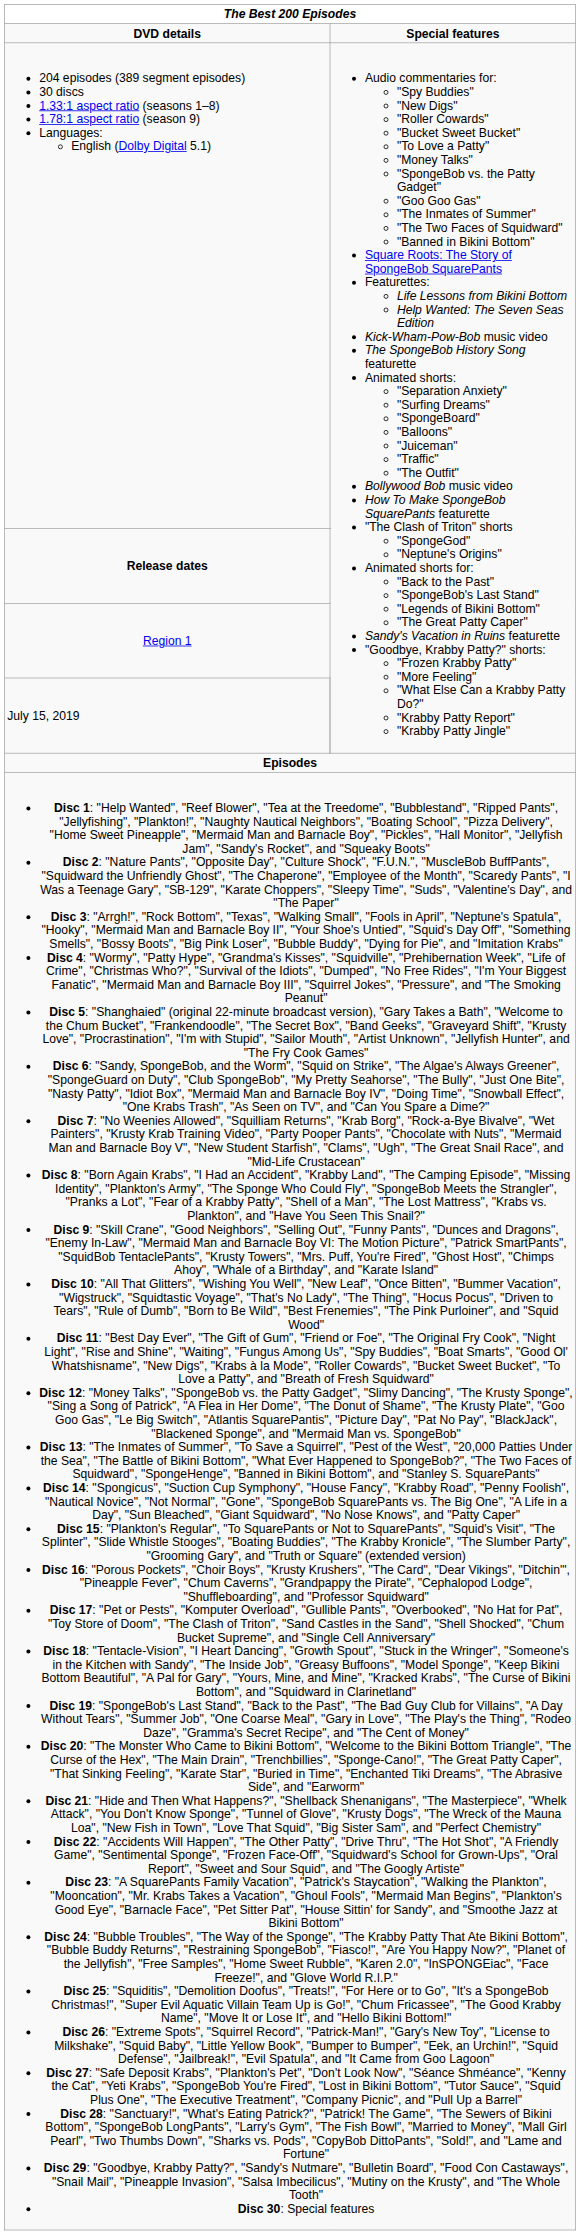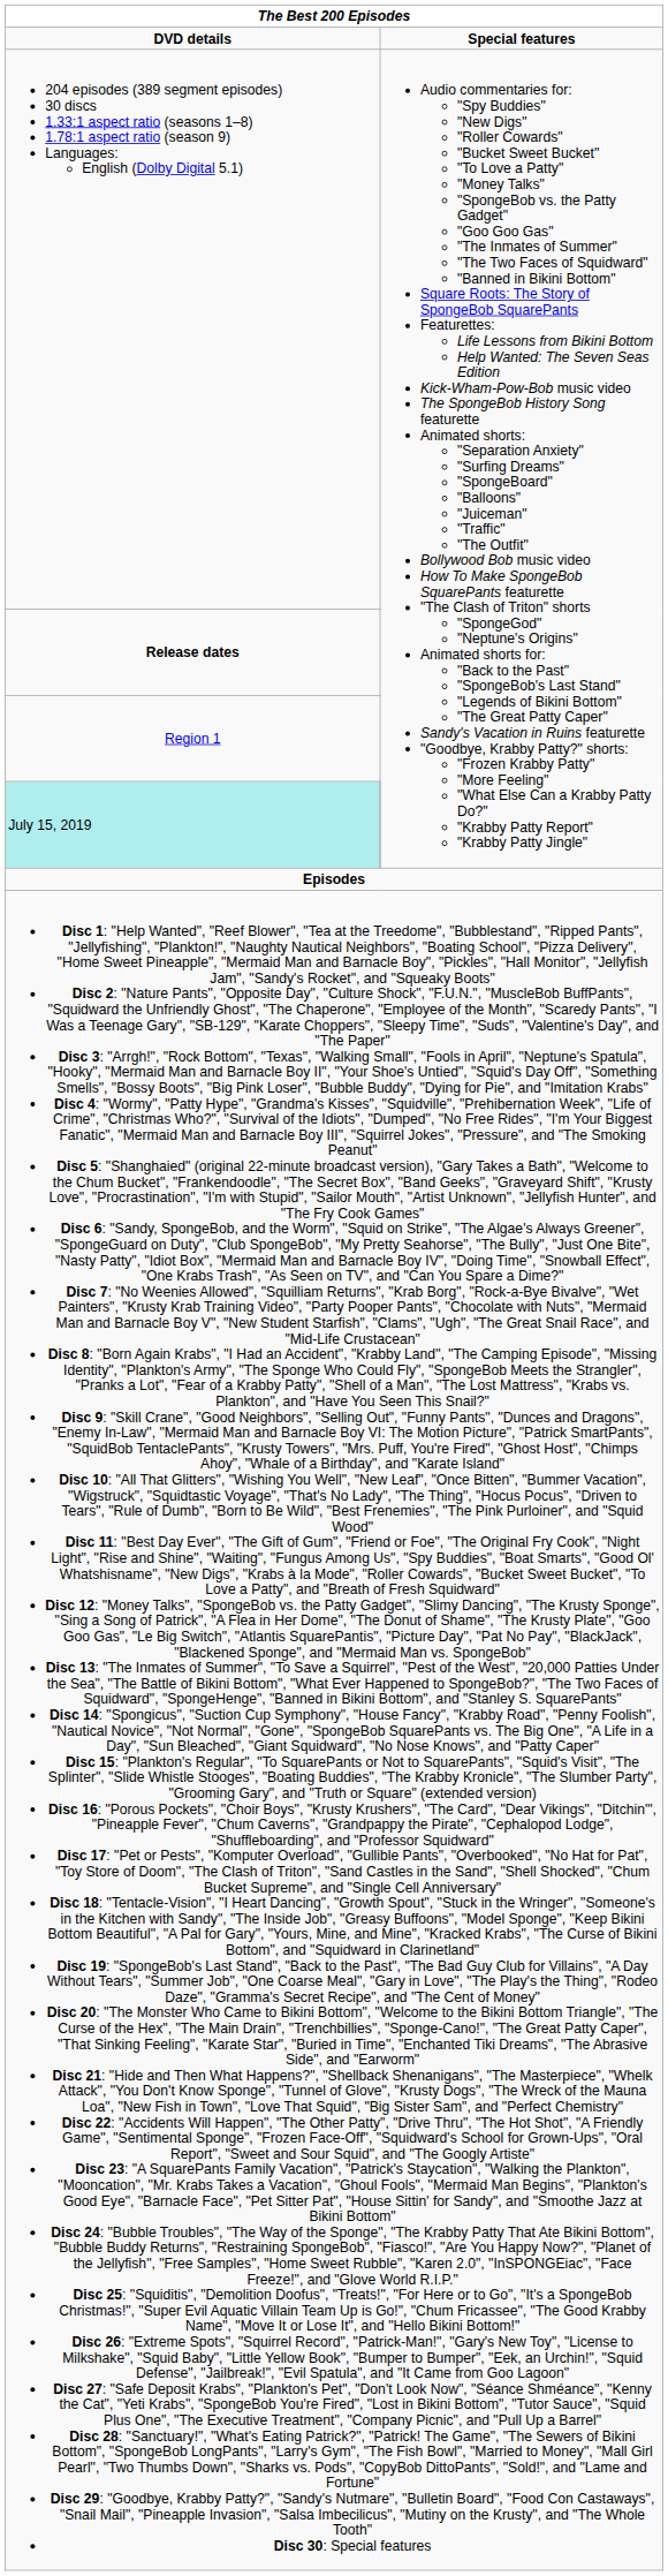July 15, 2019 | column 1: no background -> paleturquoise background
